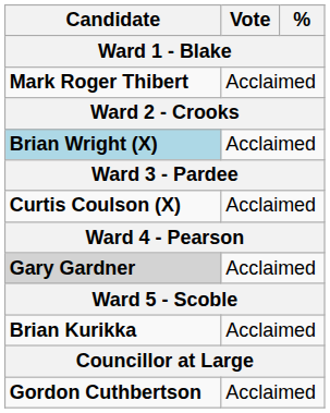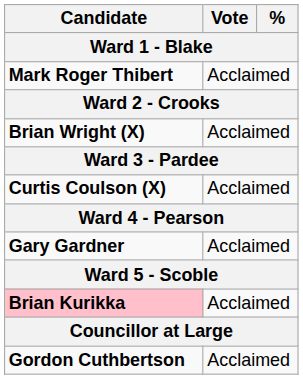Brian Wright (X) | Candidate: lightblue background -> no background
Gary Gardner | Candidate: lightgrey background -> no background
Brian Kurikka | Candidate: no background -> pink background
